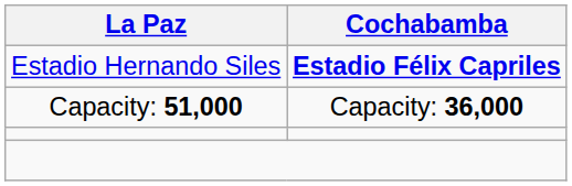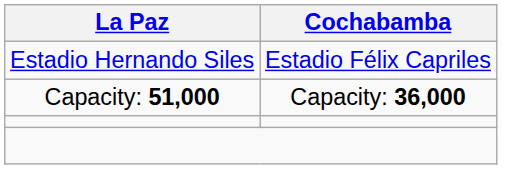row 2 | Cochabamba: bold -> normal
